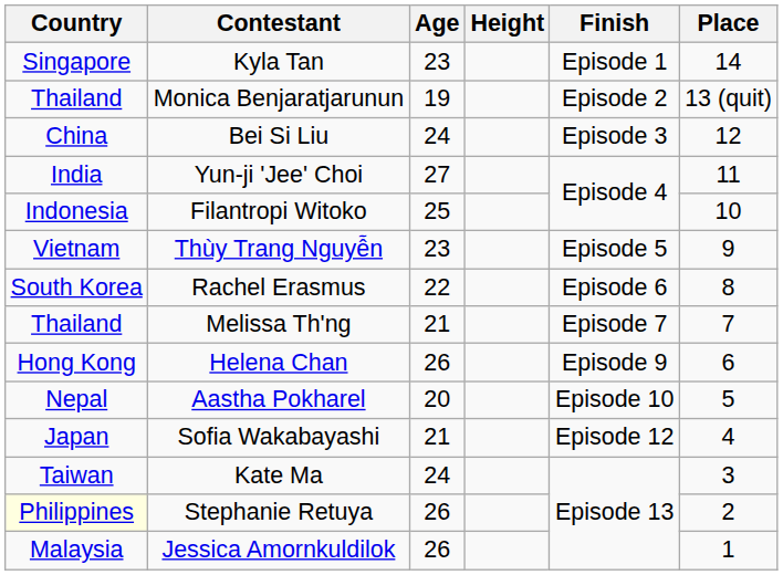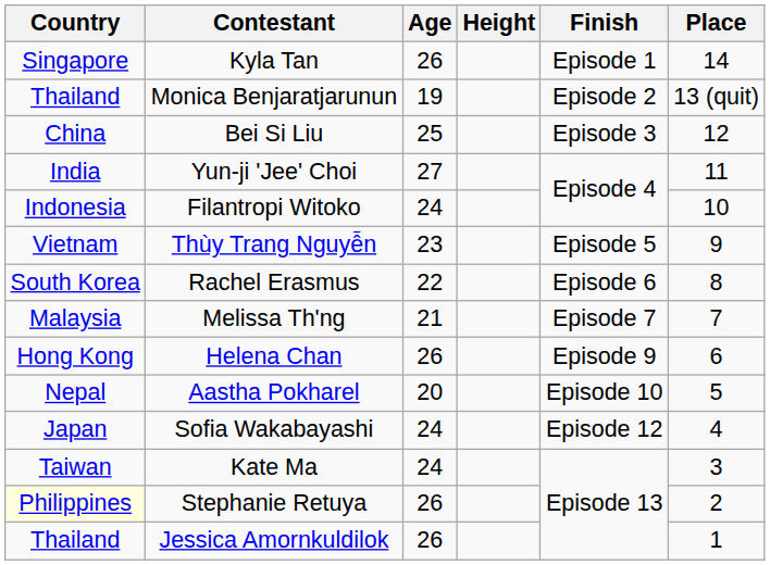Kyla Tan | Age: 23 -> 26
Bei Si Liu | Age: 24 -> 25
Filantropi Witoko | Age: 25 -> 24
Melissa Th'ng | Country: Thailand -> Malaysia
Sofia Wakabayashi | Age: 21 -> 24
Jessica Amornkuldilok | Country: Malaysia -> Thailand
